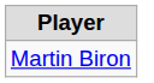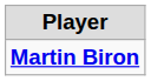row 2 | column 1: normal -> bold
